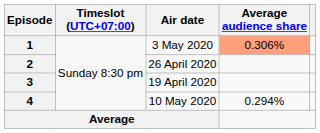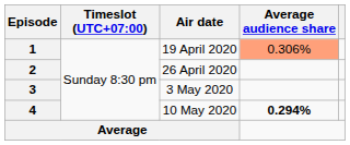1 | Air date: 3 May 2020 -> 19 April 2020
3 | Air date: 19 April 2020 -> 3 May 2020
4 | Average audience share: normal -> bold
